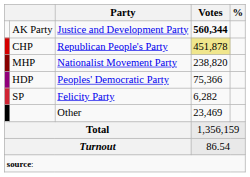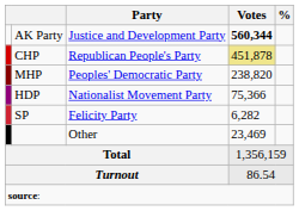MHP | Party: Nationalist Movement Party -> Peoples' Democratic Party
HDP | Party: Peoples' Democratic Party -> Nationalist Movement Party
